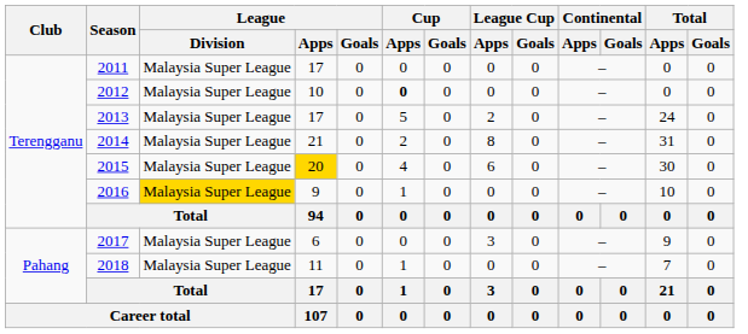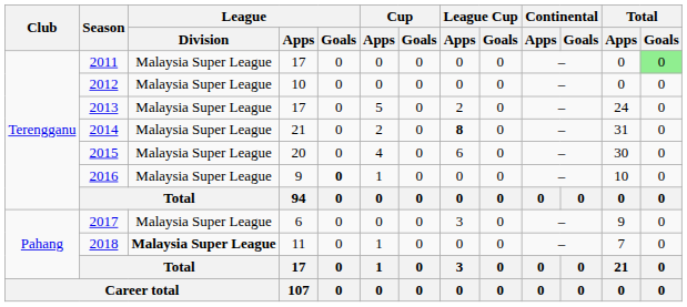2011 | Total / Goals: no background -> lightgreen background
2012 | Cup / Apps: bold -> normal
2014 | League Cup / Apps: normal -> bold
2015 | League / Apps: gold background -> no background
2016 | League / Division: gold background -> no background
2016 | League / Goals: normal -> bold
2018 | League / Division: normal -> bold
